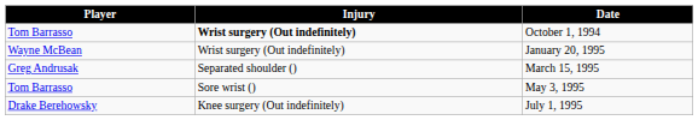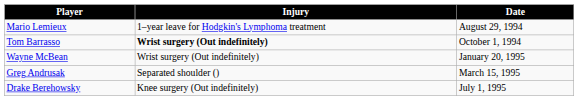+ row: Mario Lemieux | 1–year leave for Hodgkin's Lymphoma treatment | August 29, 1994
- row: Tom Barrasso | Sore wrist () | May 3, 1995
